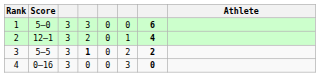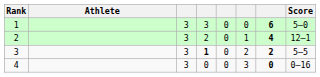columns swapped: Athlete <-> Score
